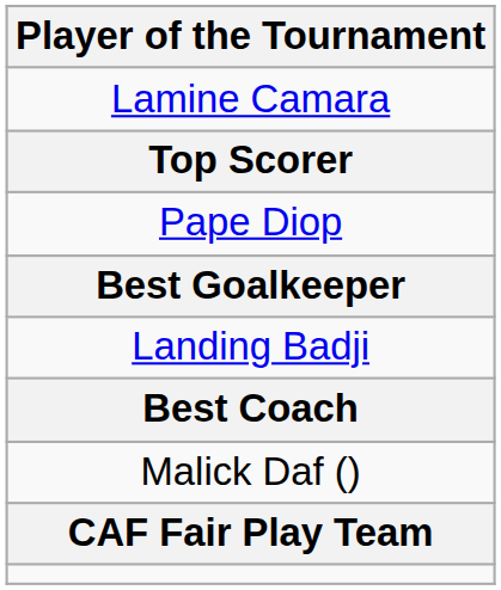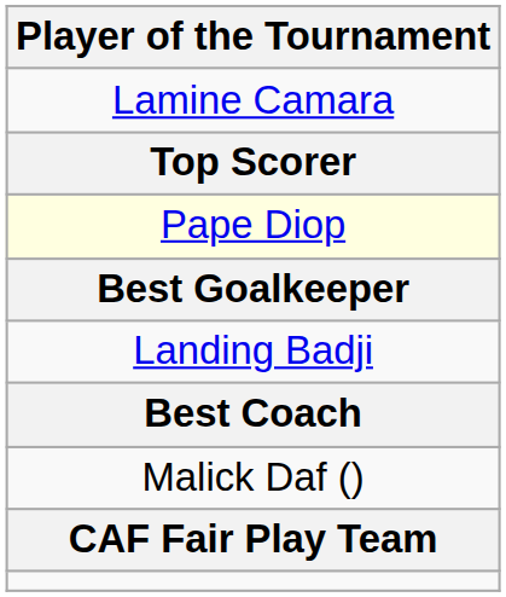row 4 | column 1: no background -> lightyellow background
